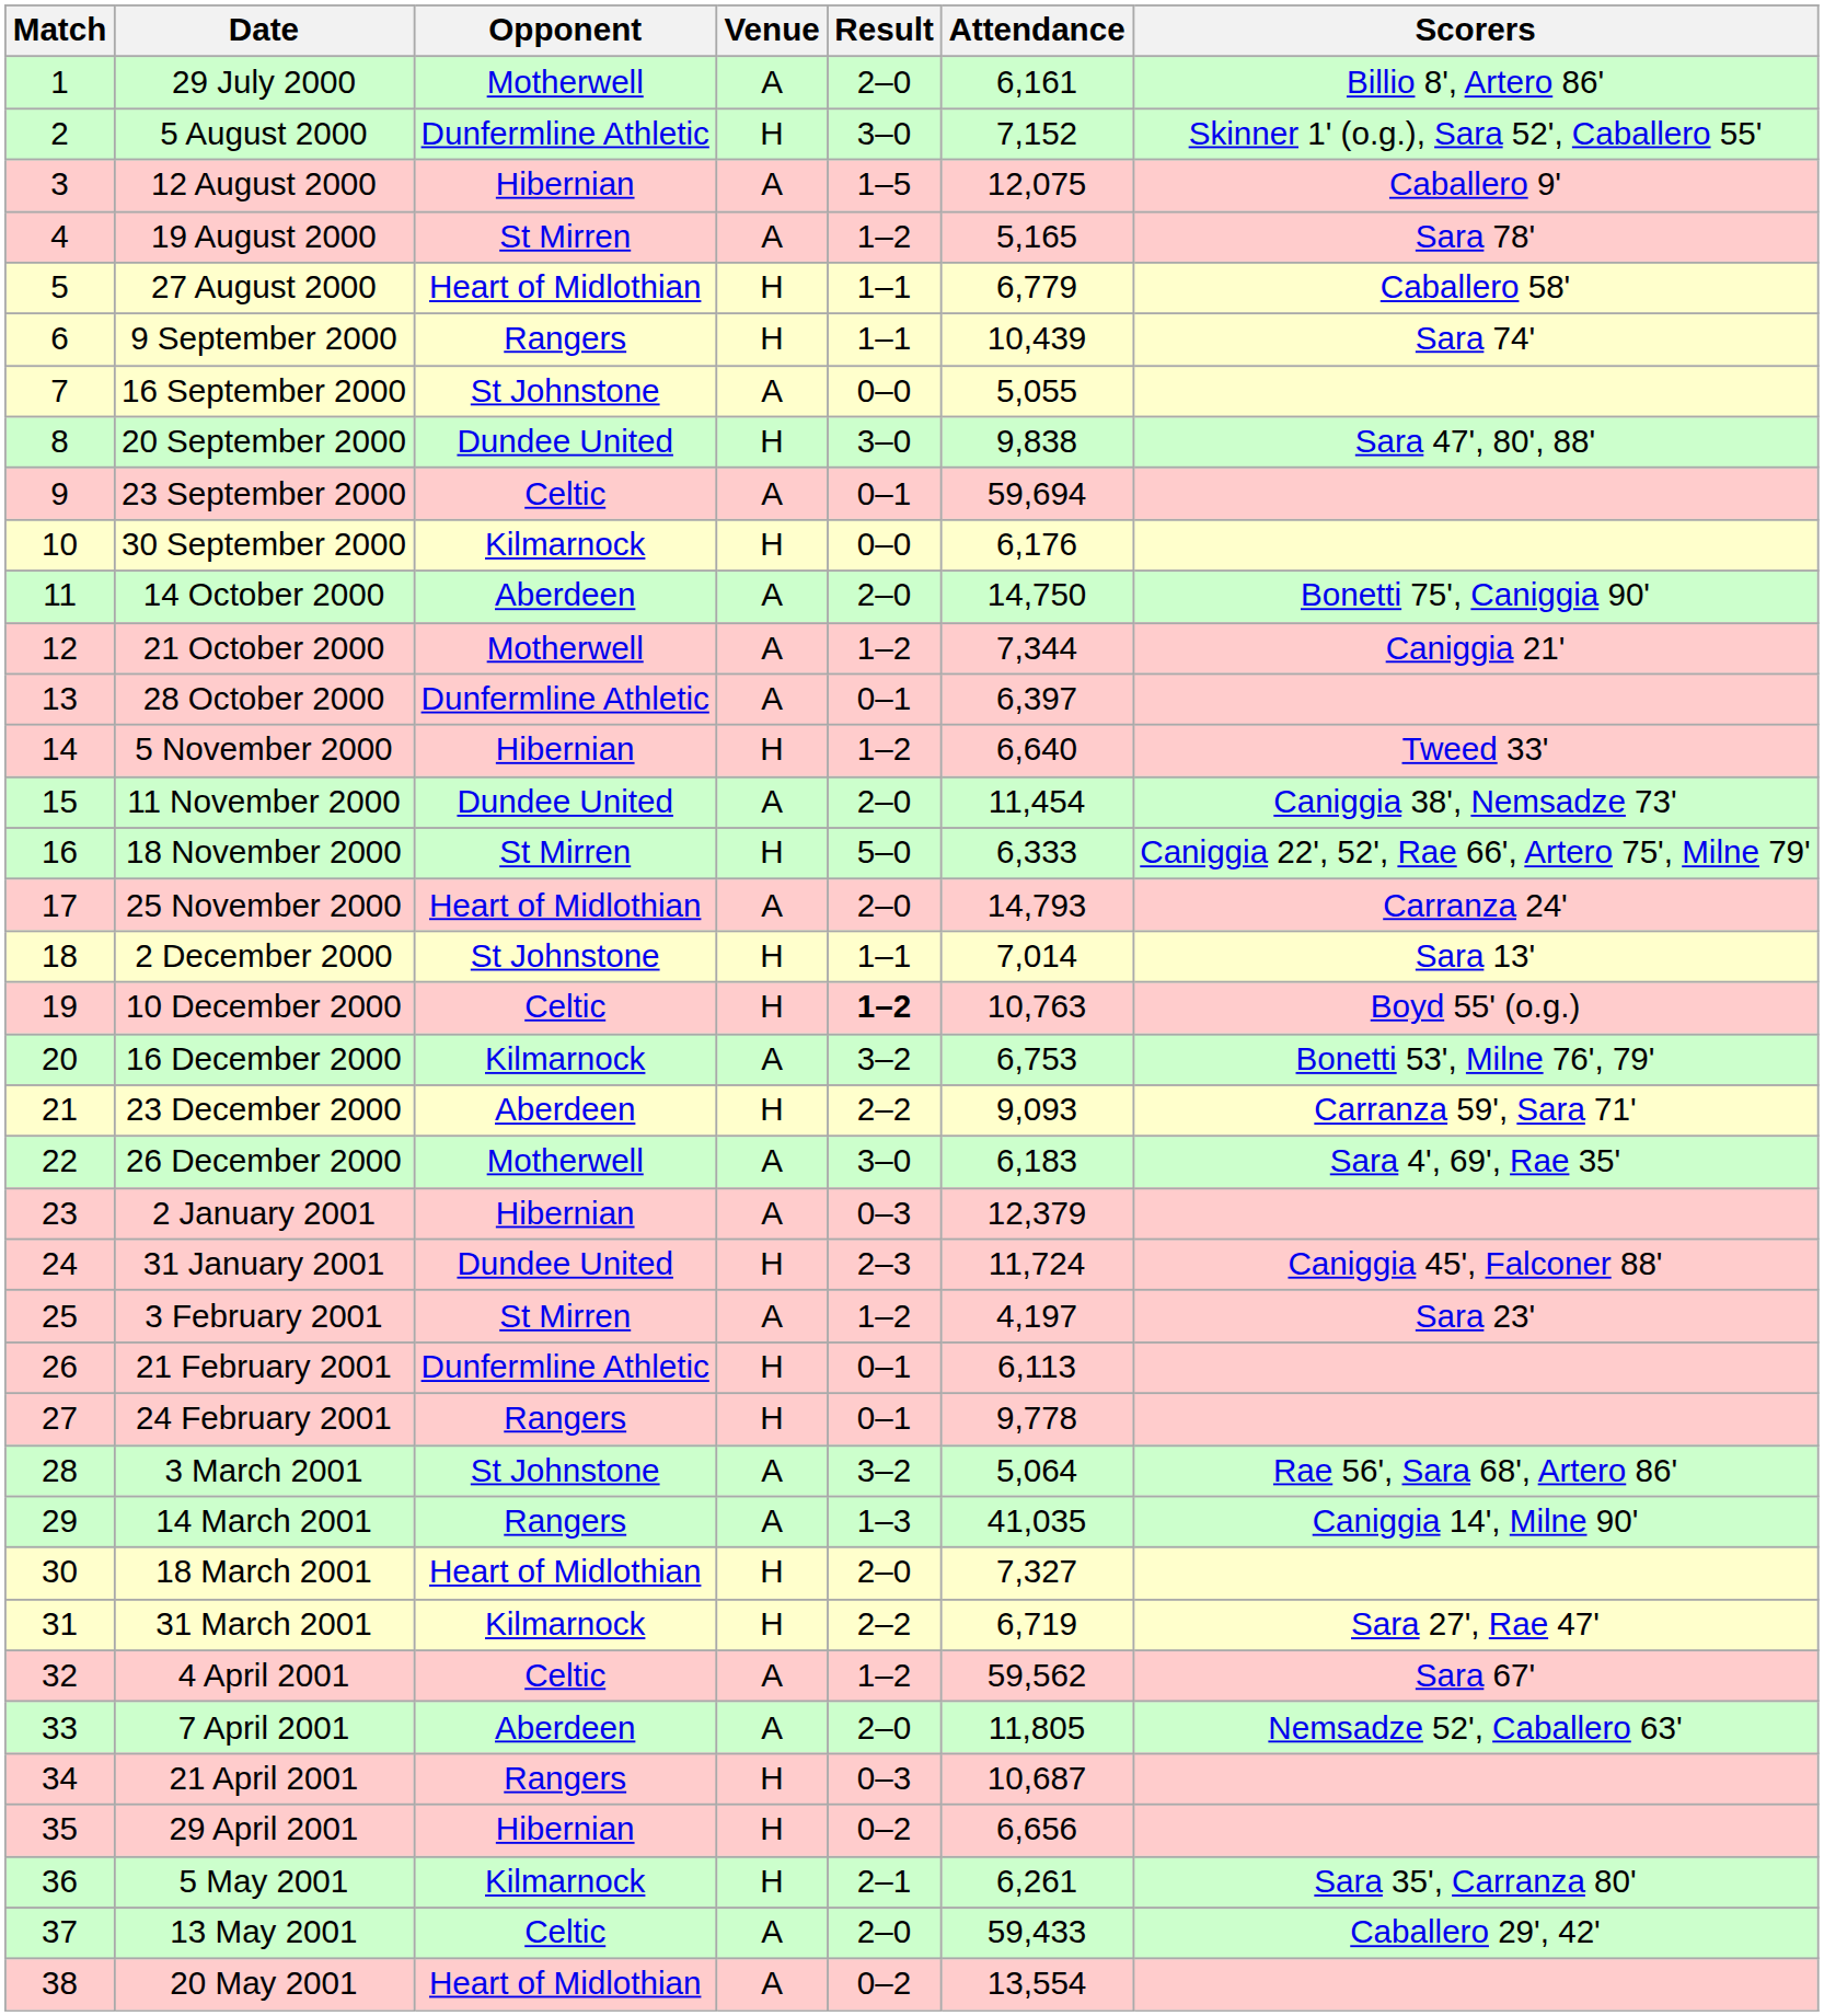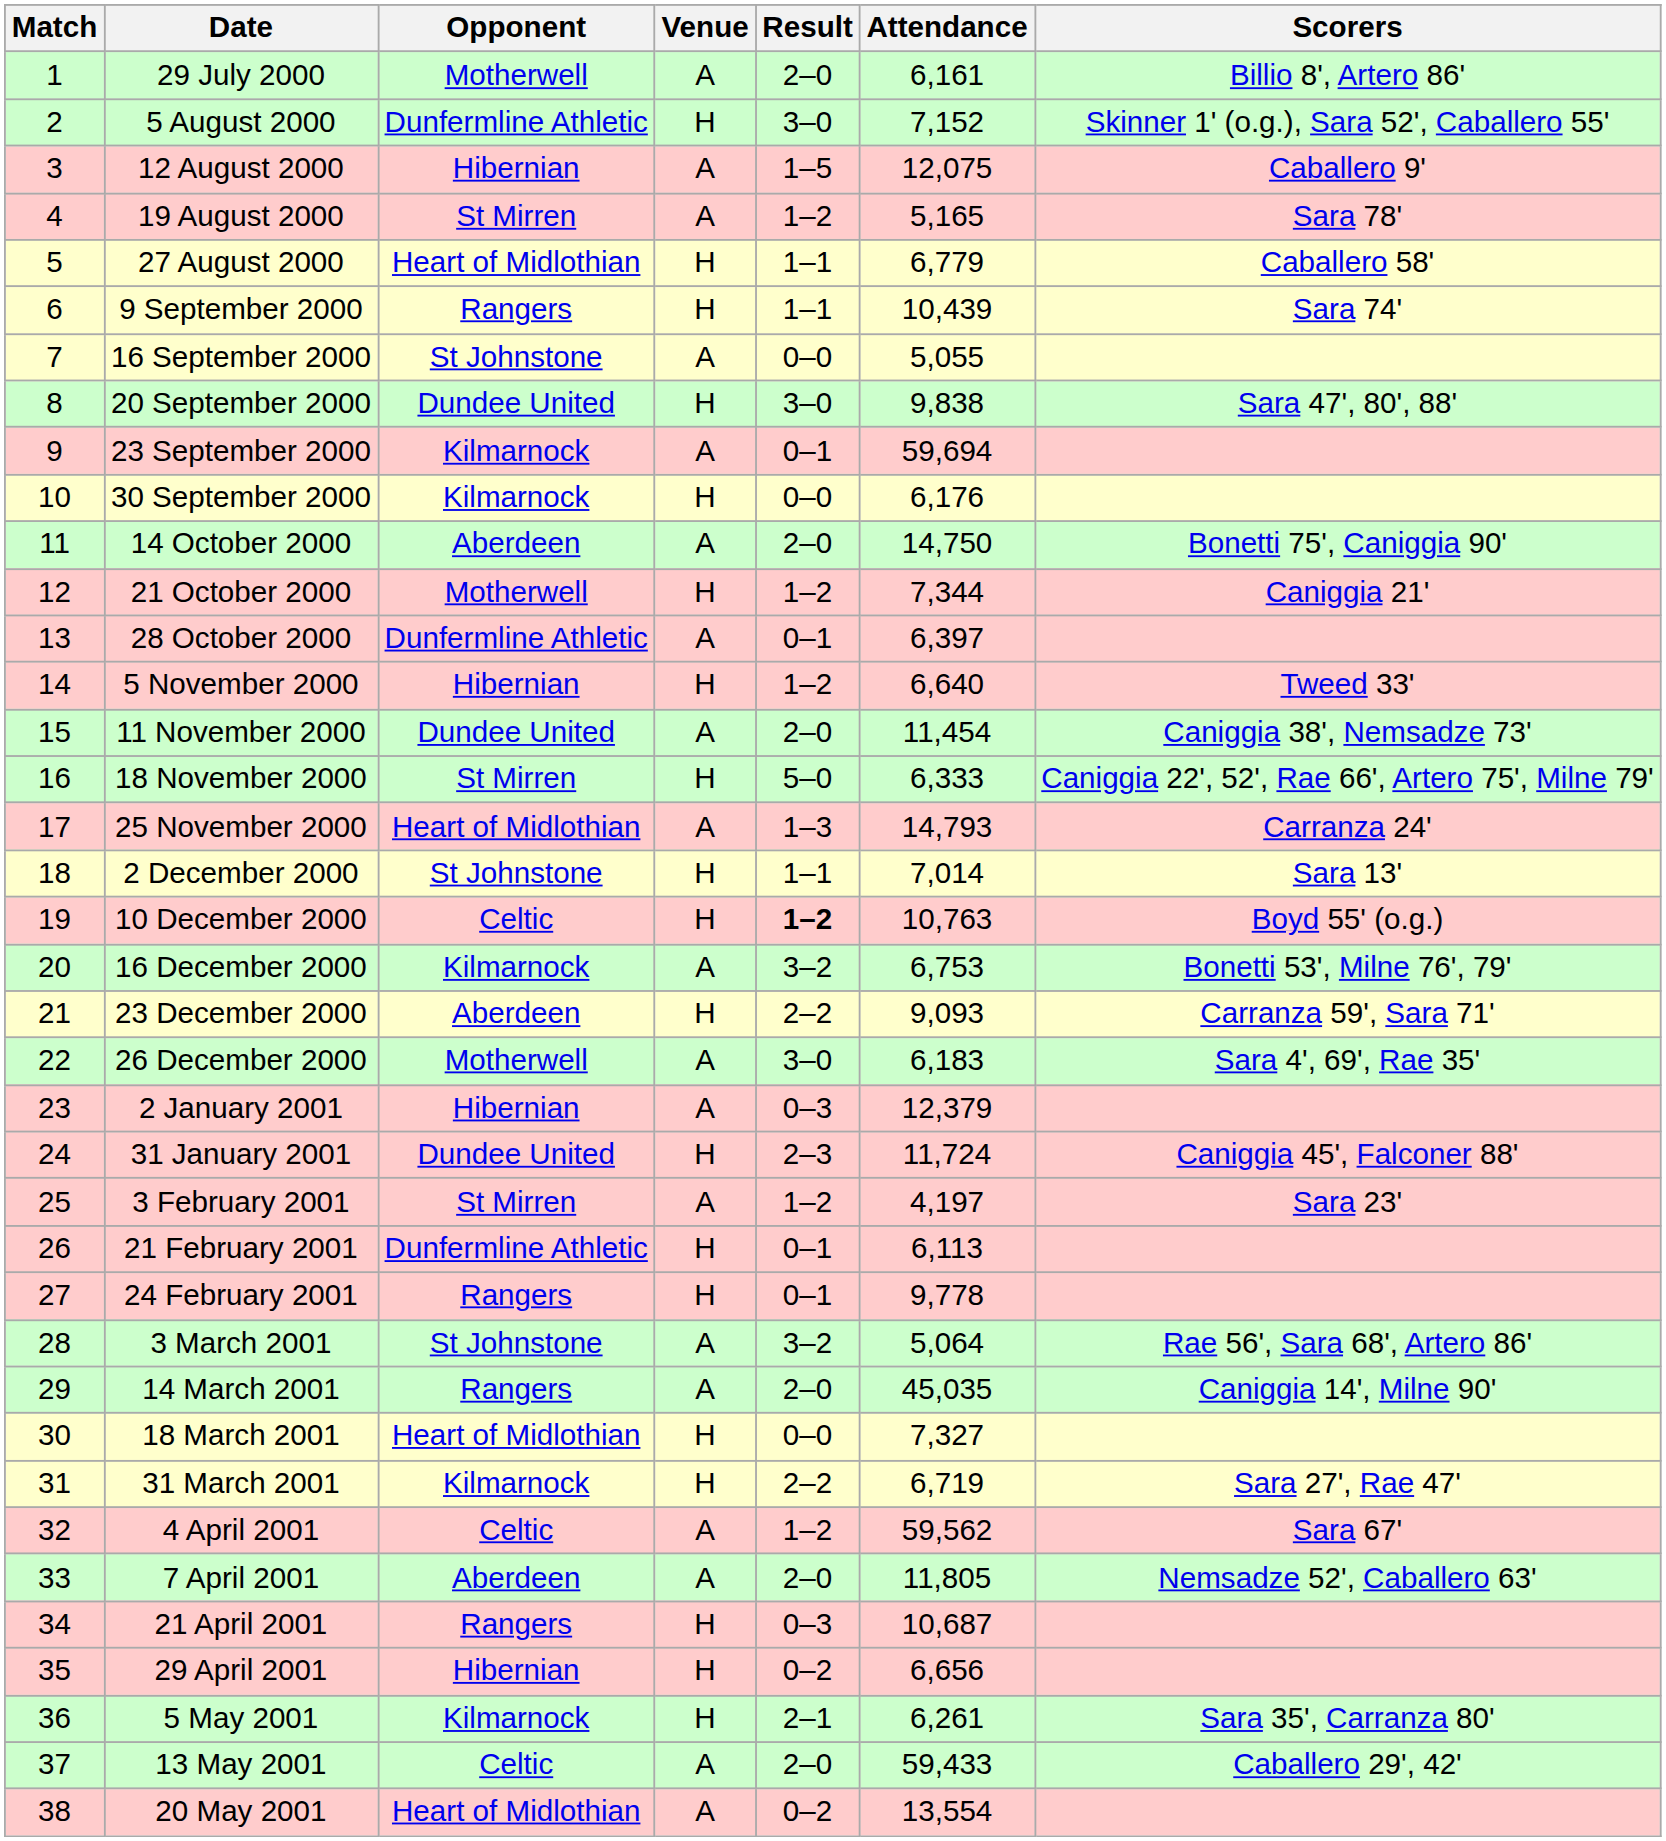23 September 2000 | Opponent: Celtic -> Kilmarnock
21 October 2000 | Venue: A -> H
25 November 2000 | Result: 2–0 -> 1–3
14 March 2001 | Result: 1–3 -> 2–0
14 March 2001 | Attendance: 41,035 -> 45,035
18 March 2001 | Result: 2–0 -> 0–0
